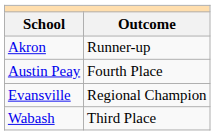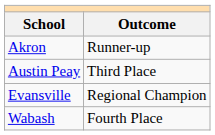Austin Peay | Outcome: Fourth Place -> Third Place
Wabash | Outcome: Third Place -> Fourth Place
